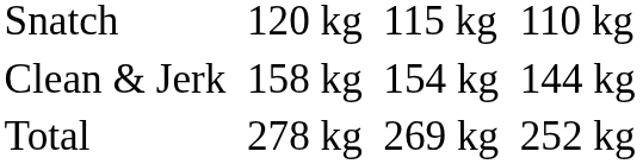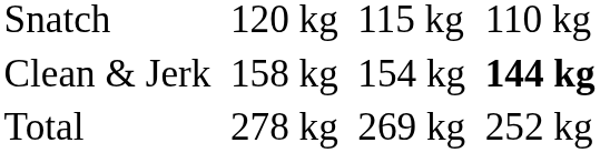Clean & Jerk | column 4: normal -> bold
